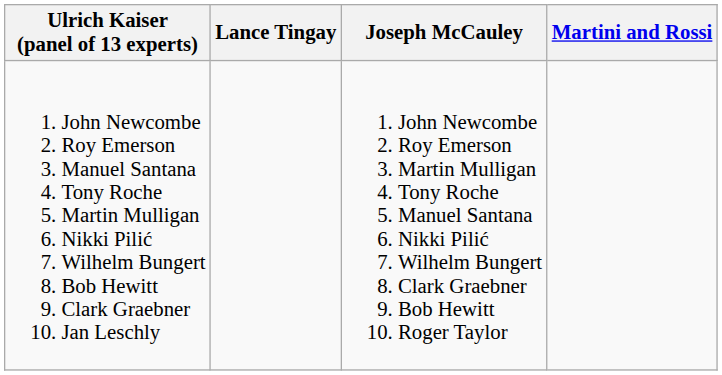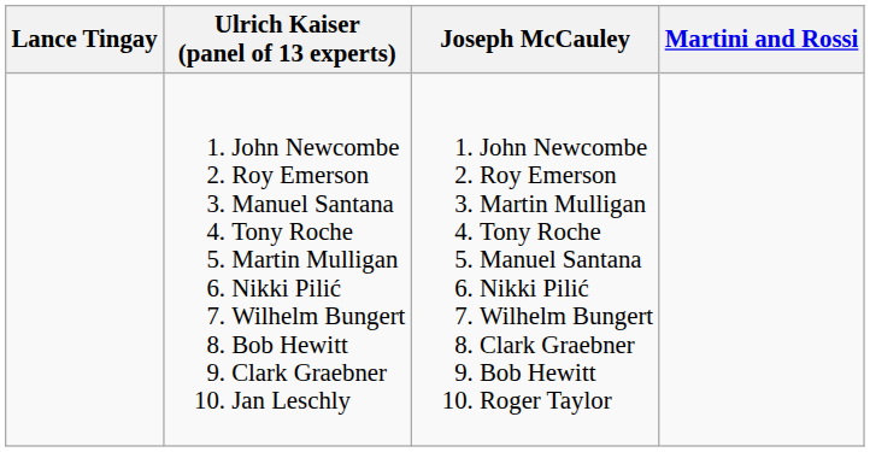columns swapped: Lance Tingay <-> Ulrich Kaiser (panel of 13 experts)
